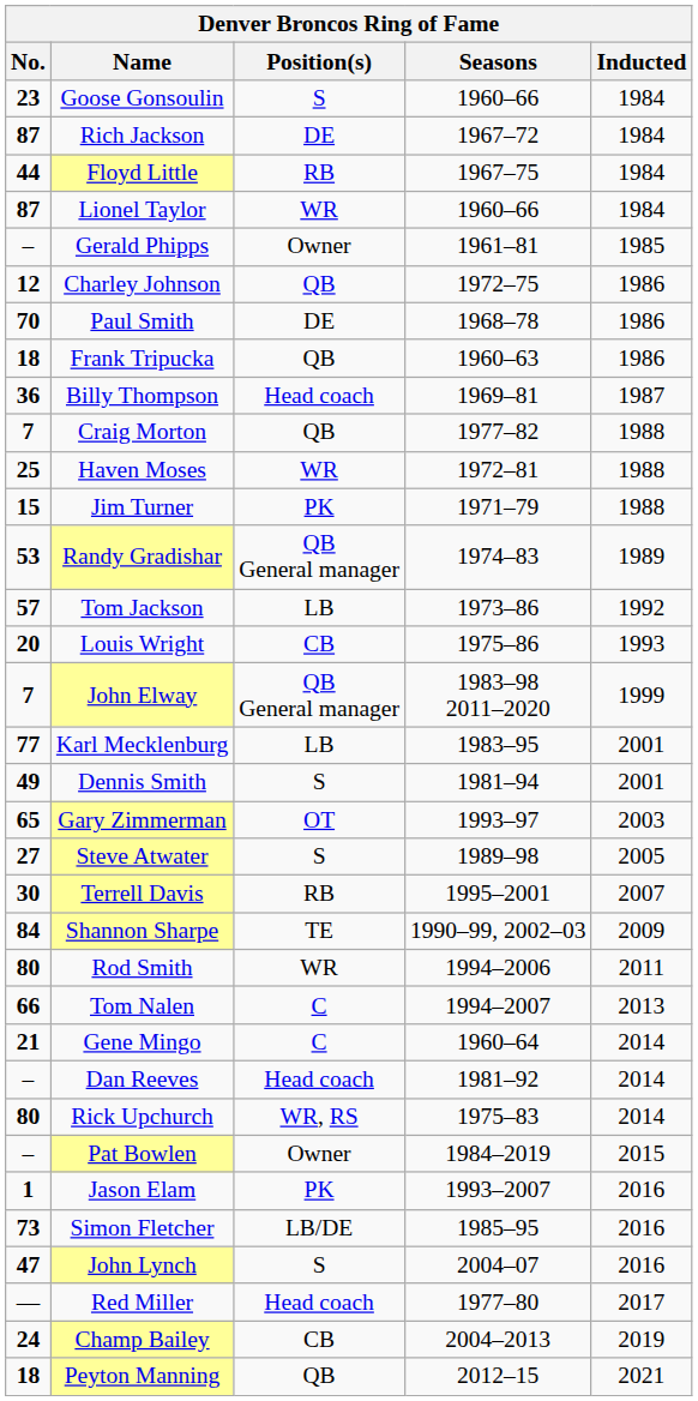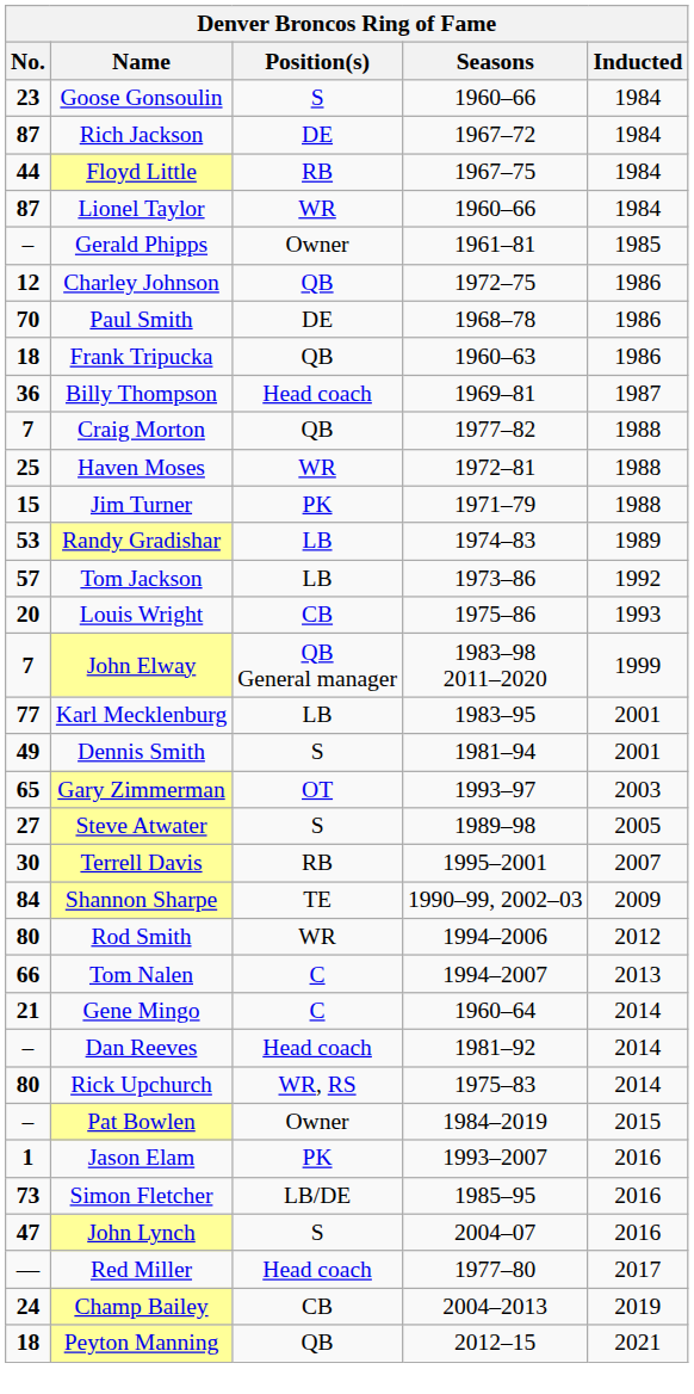Randy Gradishar | Position(s): QB General manager -> LB
Rod Smith | Inducted: 2011 -> 2012
